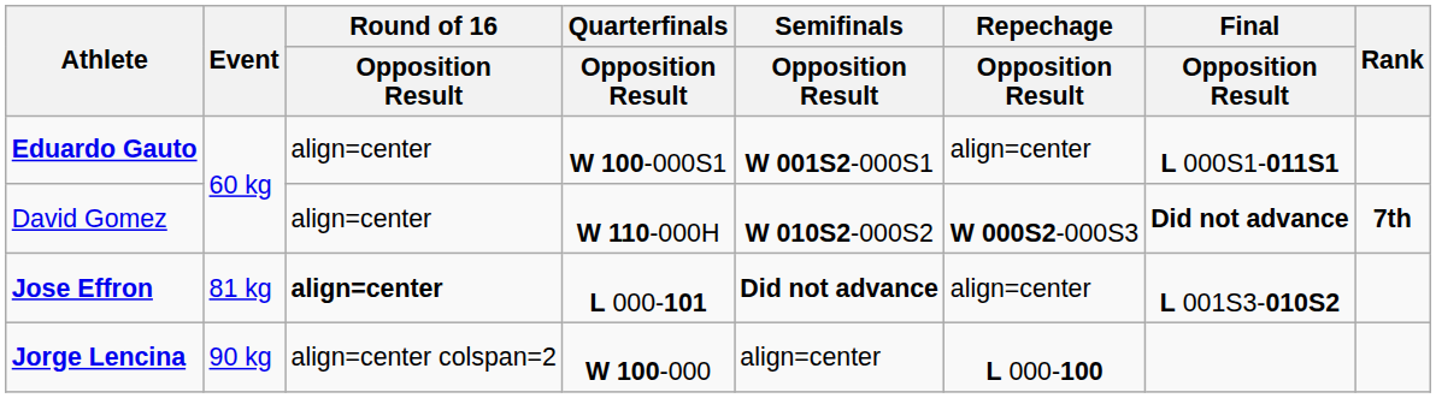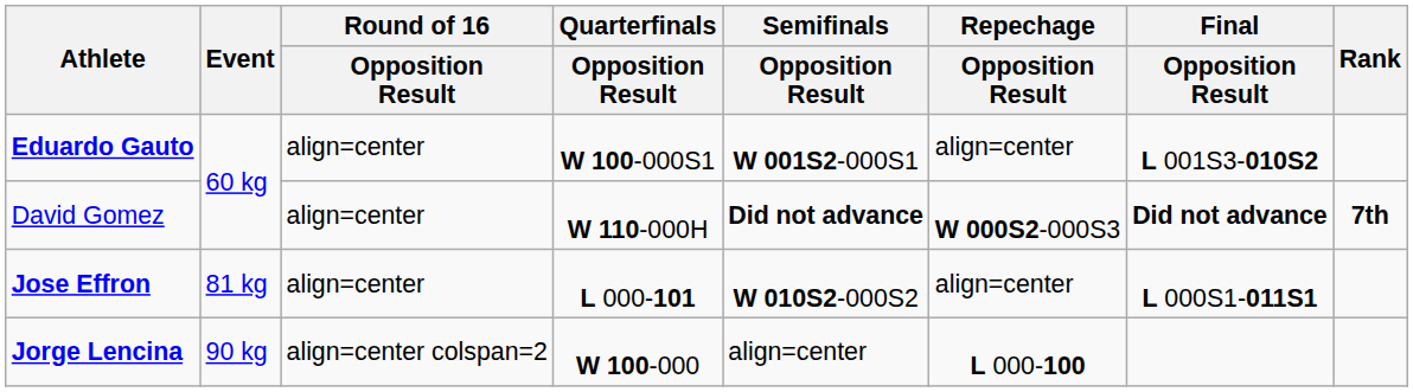Eduardo Gauto | Final / Opposition Result: L 000S1-011S1 -> L 001S3-010S2
David Gomez | Semifinals / Opposition Result: W 010S2-000S2 -> Did not advance
Jose Effron | Round of 16 / Opposition Result: bold -> normal
Jose Effron | Semifinals / Opposition Result: Did not advance -> W 010S2-000S2
Jose Effron | Final / Opposition Result: L 001S3-010S2 -> L 000S1-011S1
